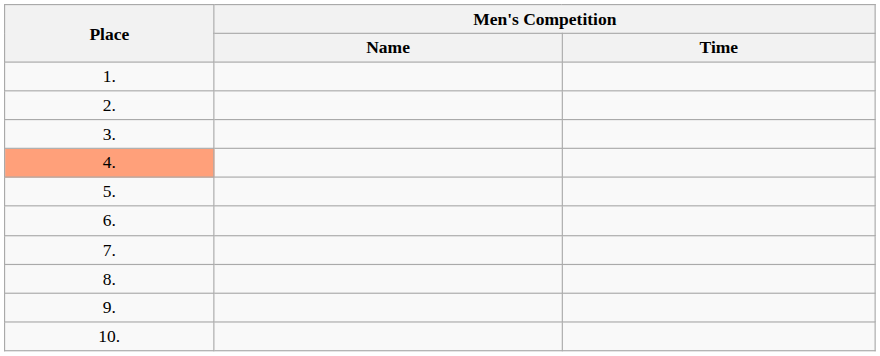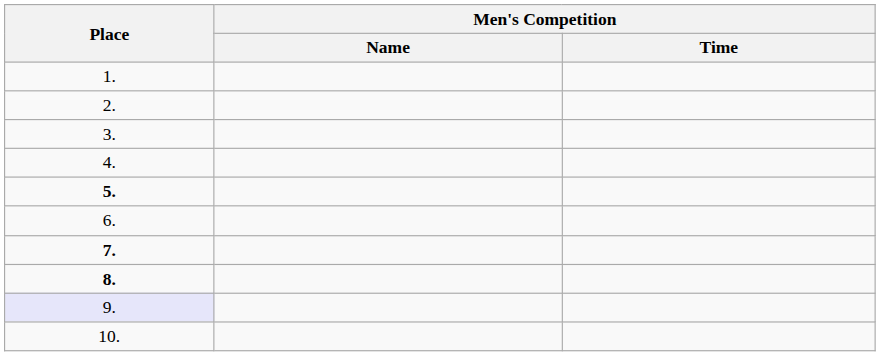4. | Place: lightsalmon background -> no background
5. | Place: normal -> bold
7. | Place: normal -> bold
8. | Place: normal -> bold
9. | Place: no background -> lavender background
